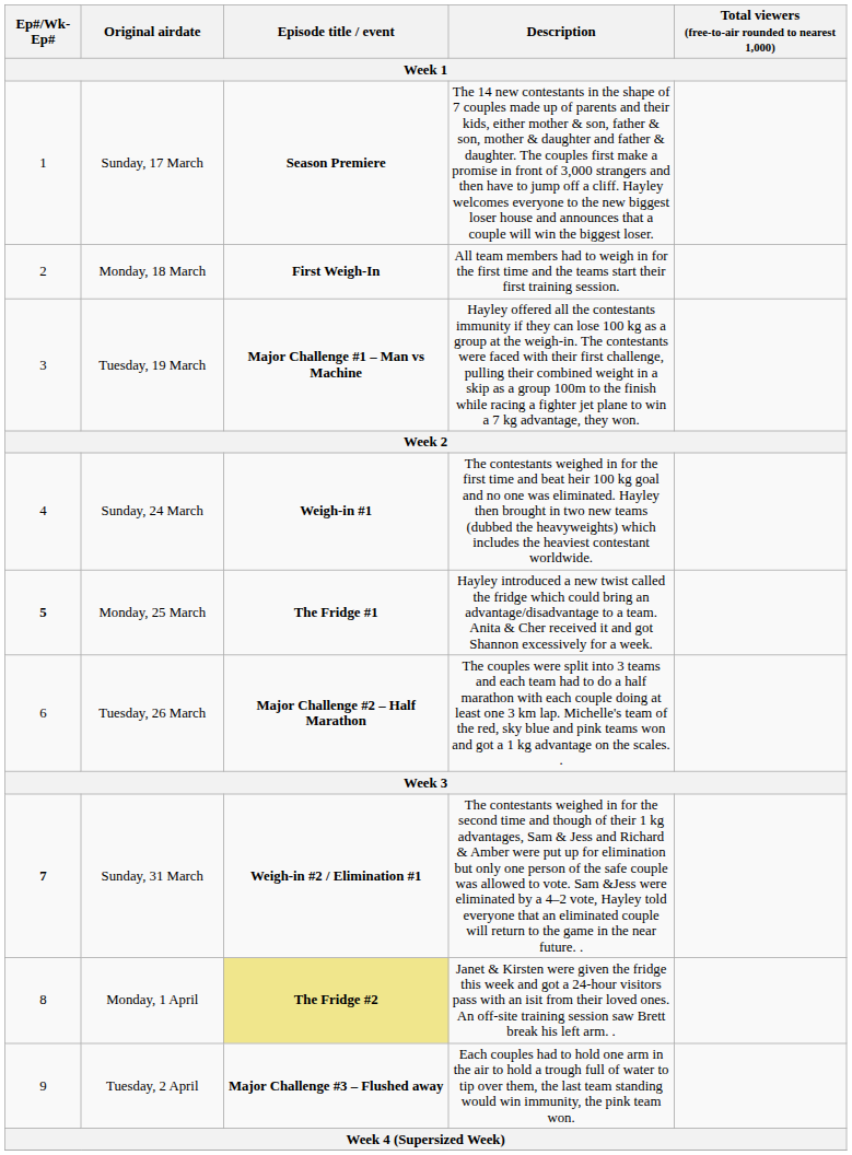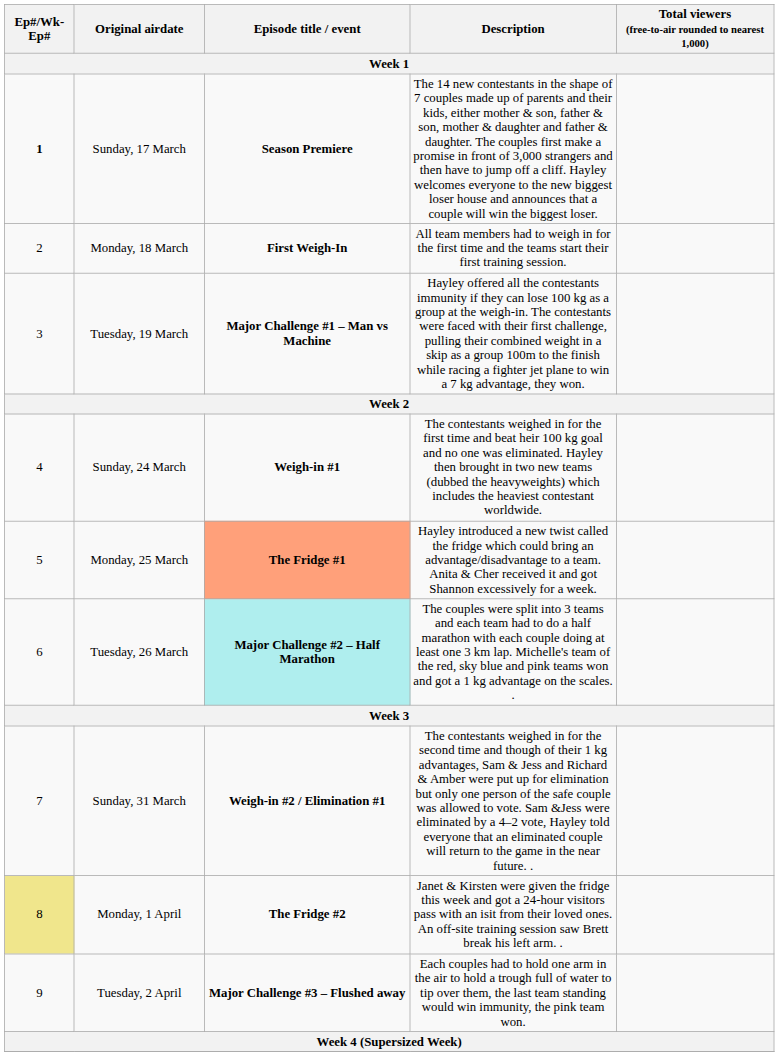Sunday, 17 March | Ep#/Wk-Ep#: normal -> bold
Monday, 25 March | Ep#/Wk-Ep#: bold -> normal
Monday, 25 March | Episode title / event: no background -> lightsalmon background
Tuesday, 26 March | Episode title / event: no background -> paleturquoise background
Sunday, 31 March | Ep#/Wk-Ep#: bold -> normal
Monday, 1 April | Ep#/Wk-Ep#: no background -> khaki background
Monday, 1 April | Episode title / event: khaki background -> no background
